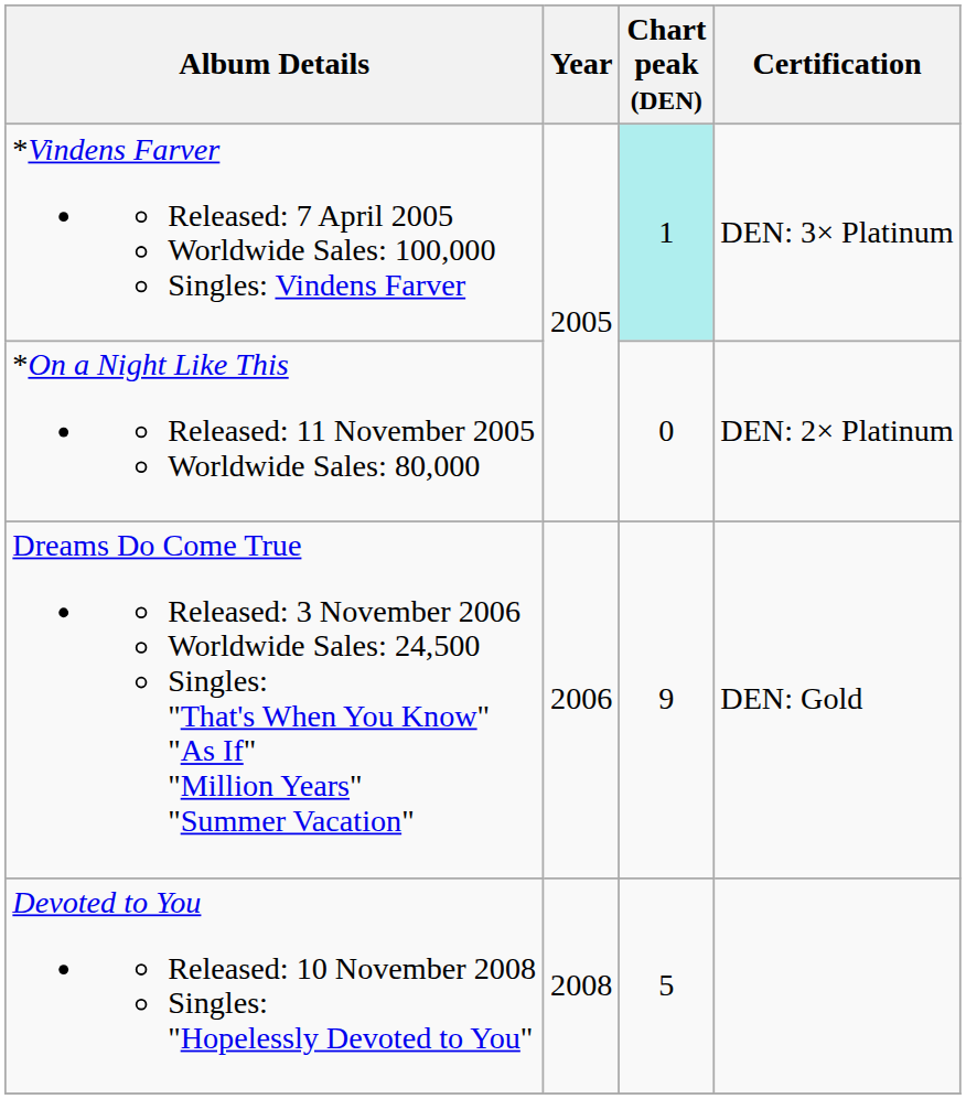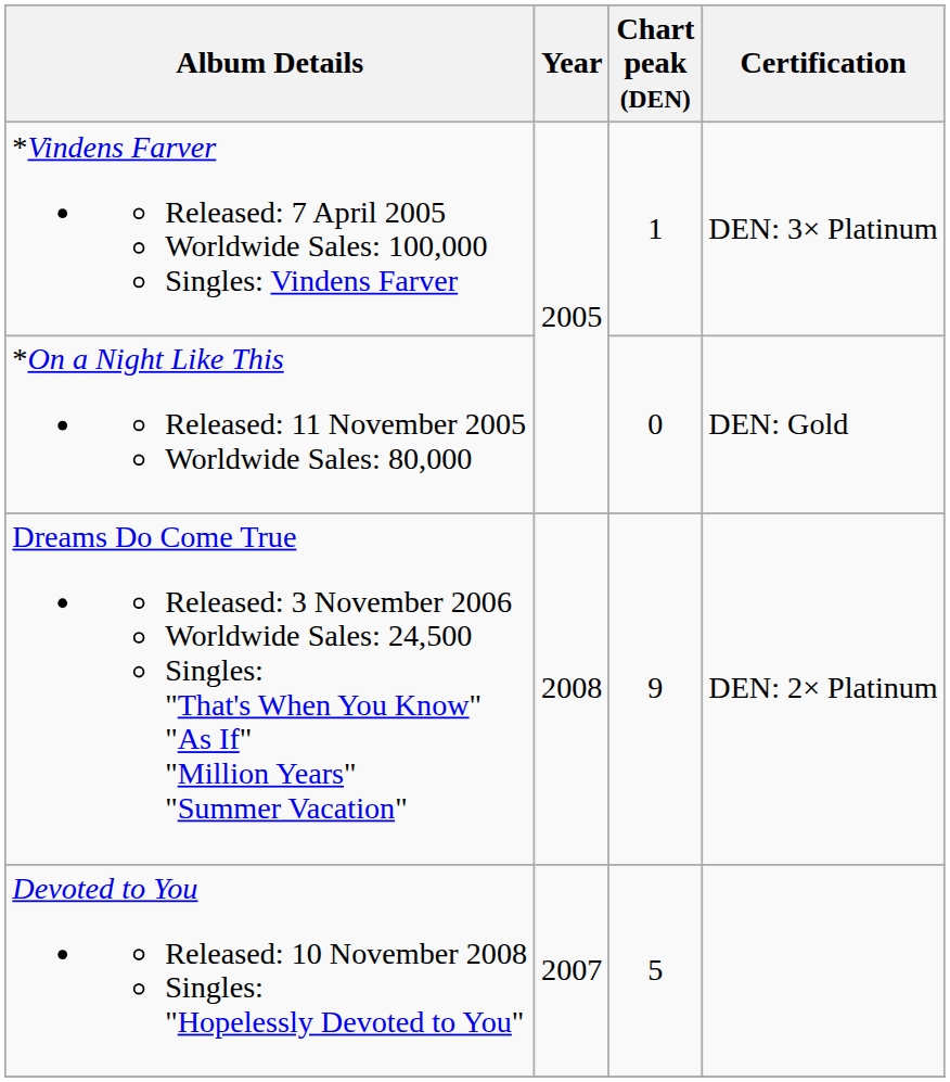row 2 | Chart peak (DEN): paleturquoise background -> no background
row 3 | Certification: DEN: 2× Platinum -> DEN: Gold
row 4 | Year: 2006 -> 2008
row 4 | Certification: DEN: Gold -> DEN: 2× Platinum
row 5 | Year: 2008 -> 2007
